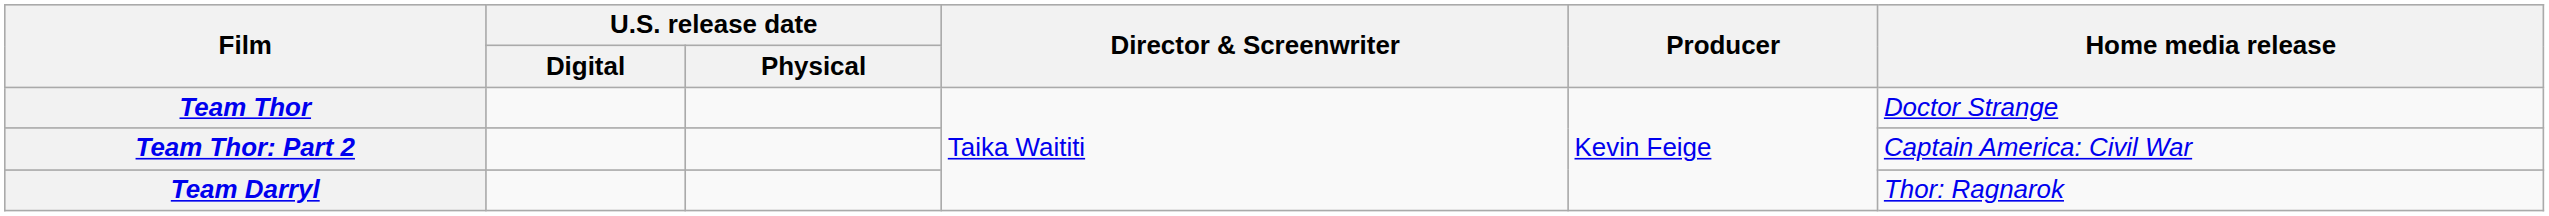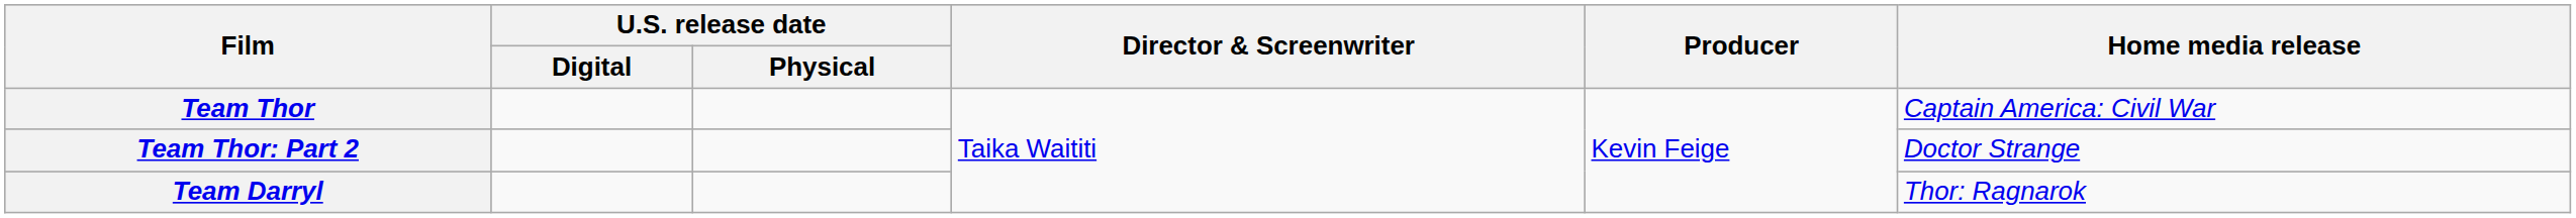Team Thor | Home media release: Doctor Strange -> Captain America: Civil War
Team Thor: Part 2 | Home media release: Captain America: Civil War -> Doctor Strange
